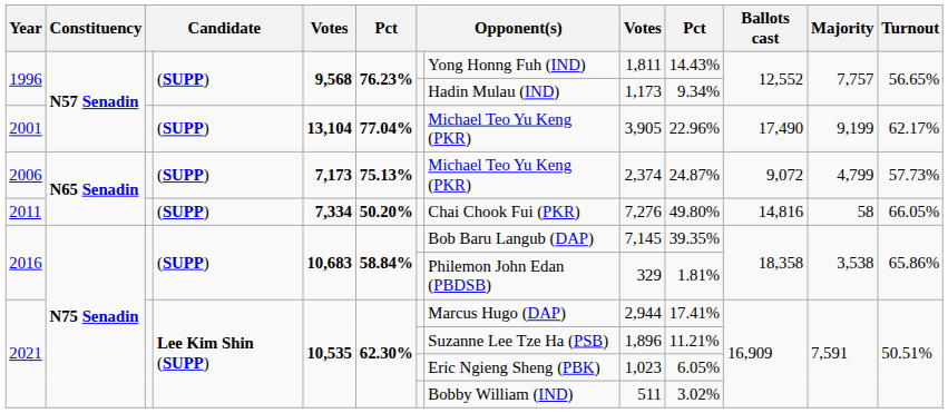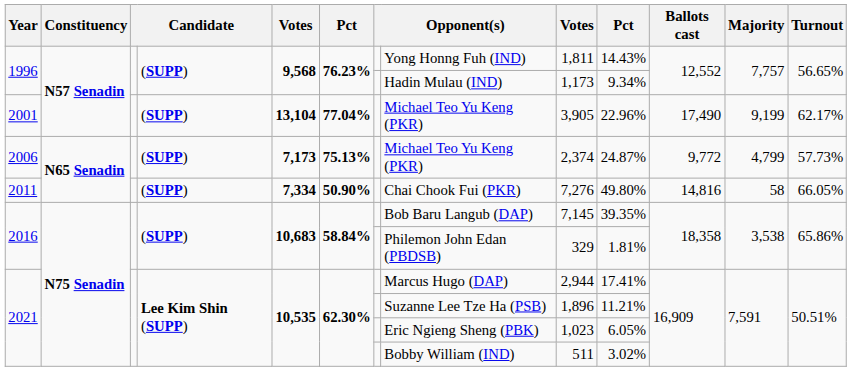2006 | Ballots cast: 9,072 -> 9,772
2011 | column 6: 50.20% -> 50.90%
